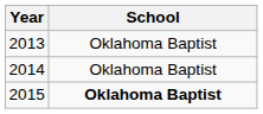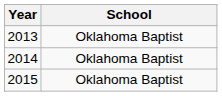2015 | School: bold -> normal
